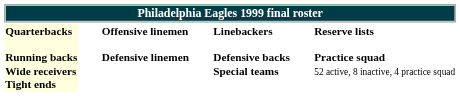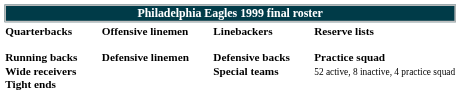Quarterbacks Running backs Wide receivers Tight ends | column 1: lightyellow background -> no background
